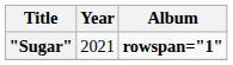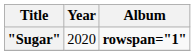"Sugar" | Year: 2021 -> 2020
